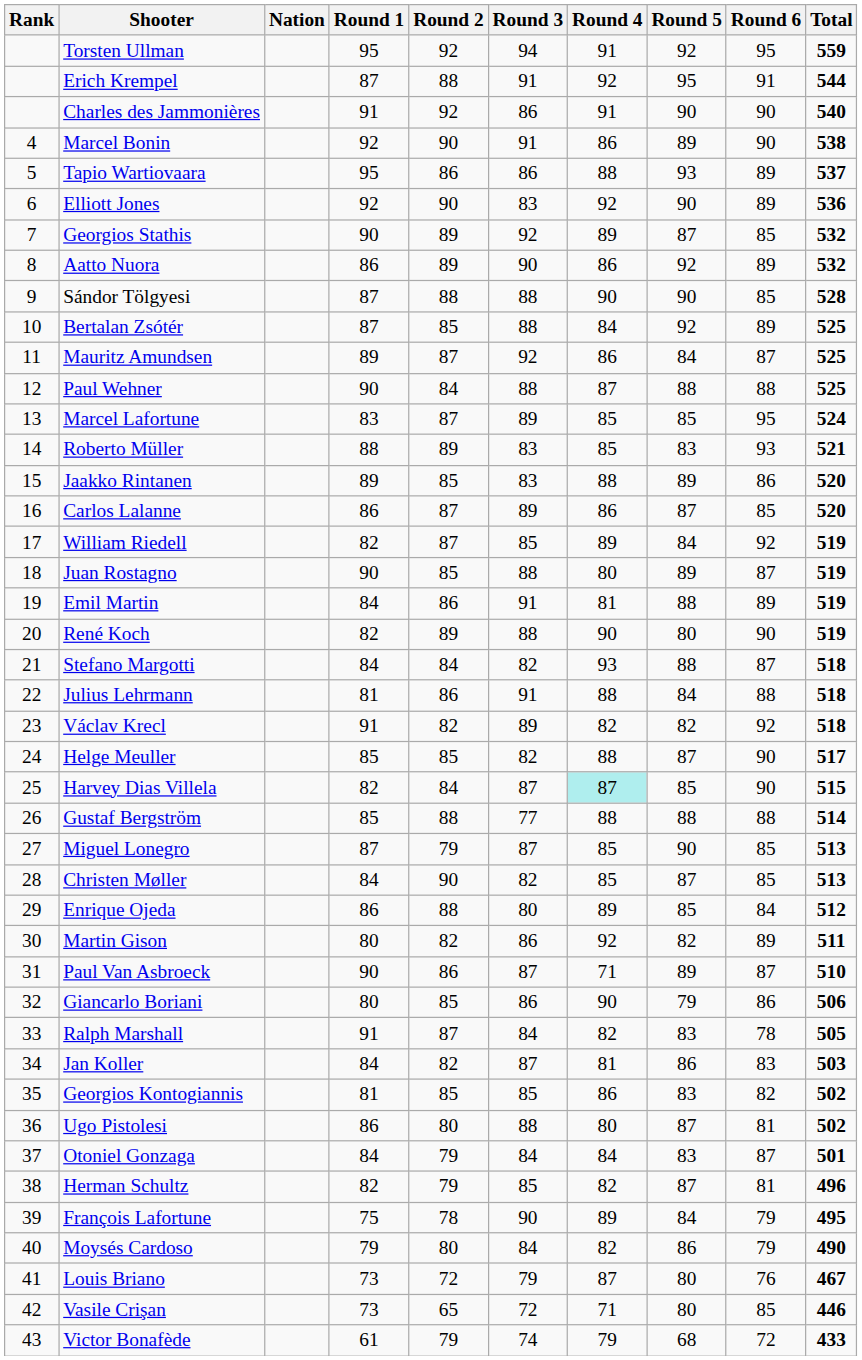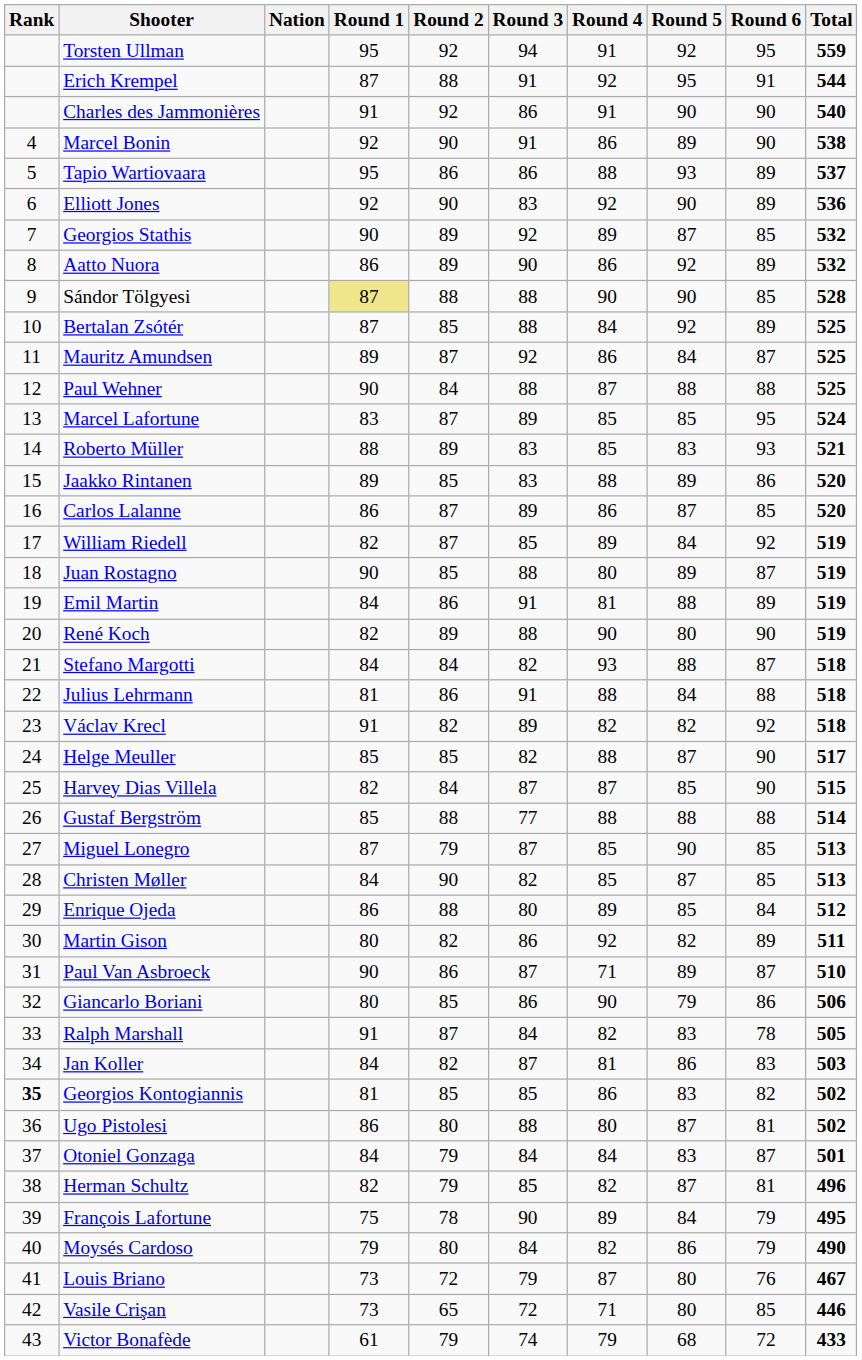Sándor Tölgyesi | Round 1: no background -> khaki background
Harvey Dias Villela | Round 4: paleturquoise background -> no background
Georgios Kontogiannis | Rank: normal -> bold
